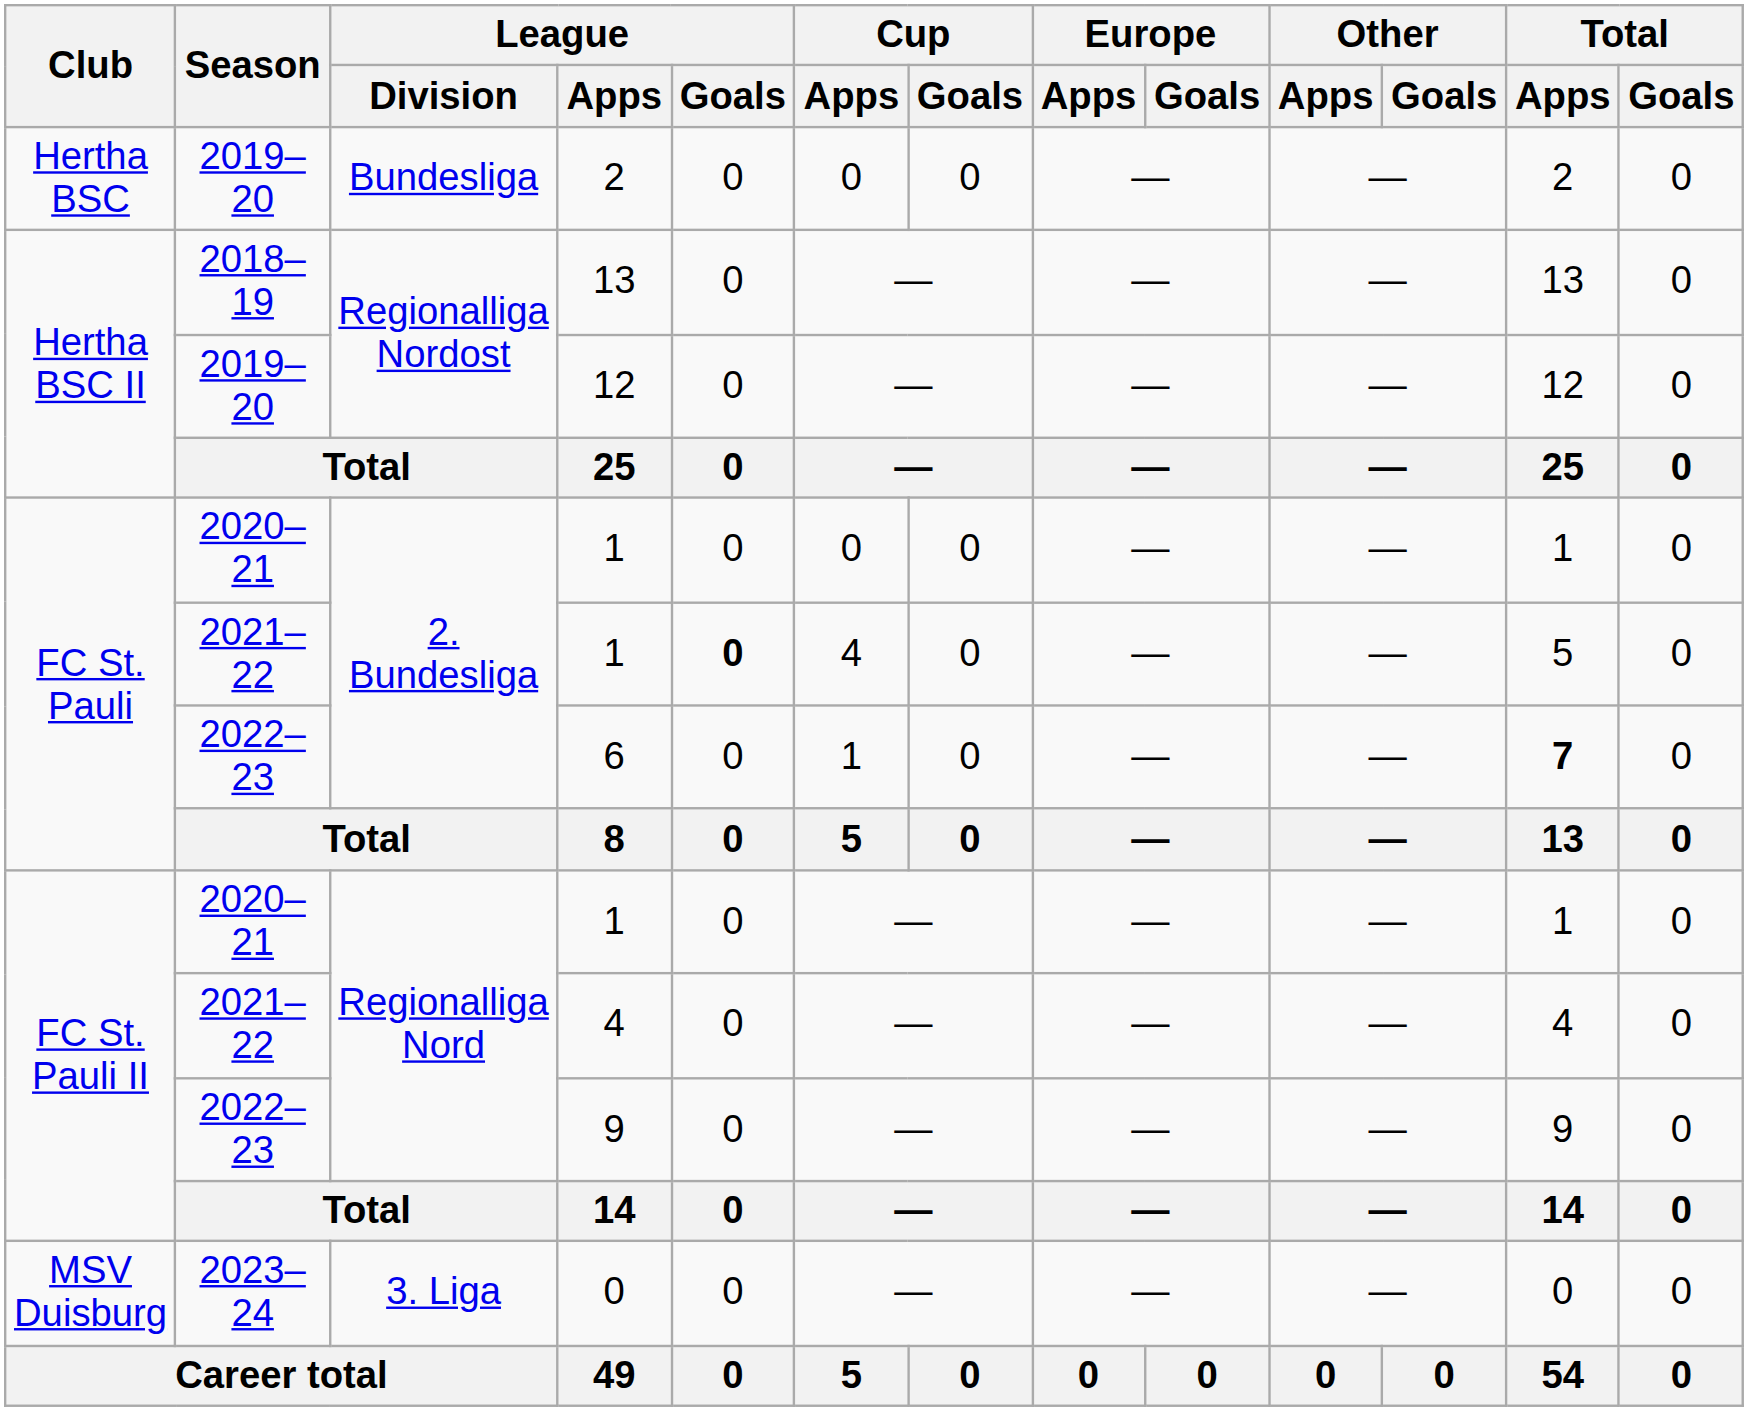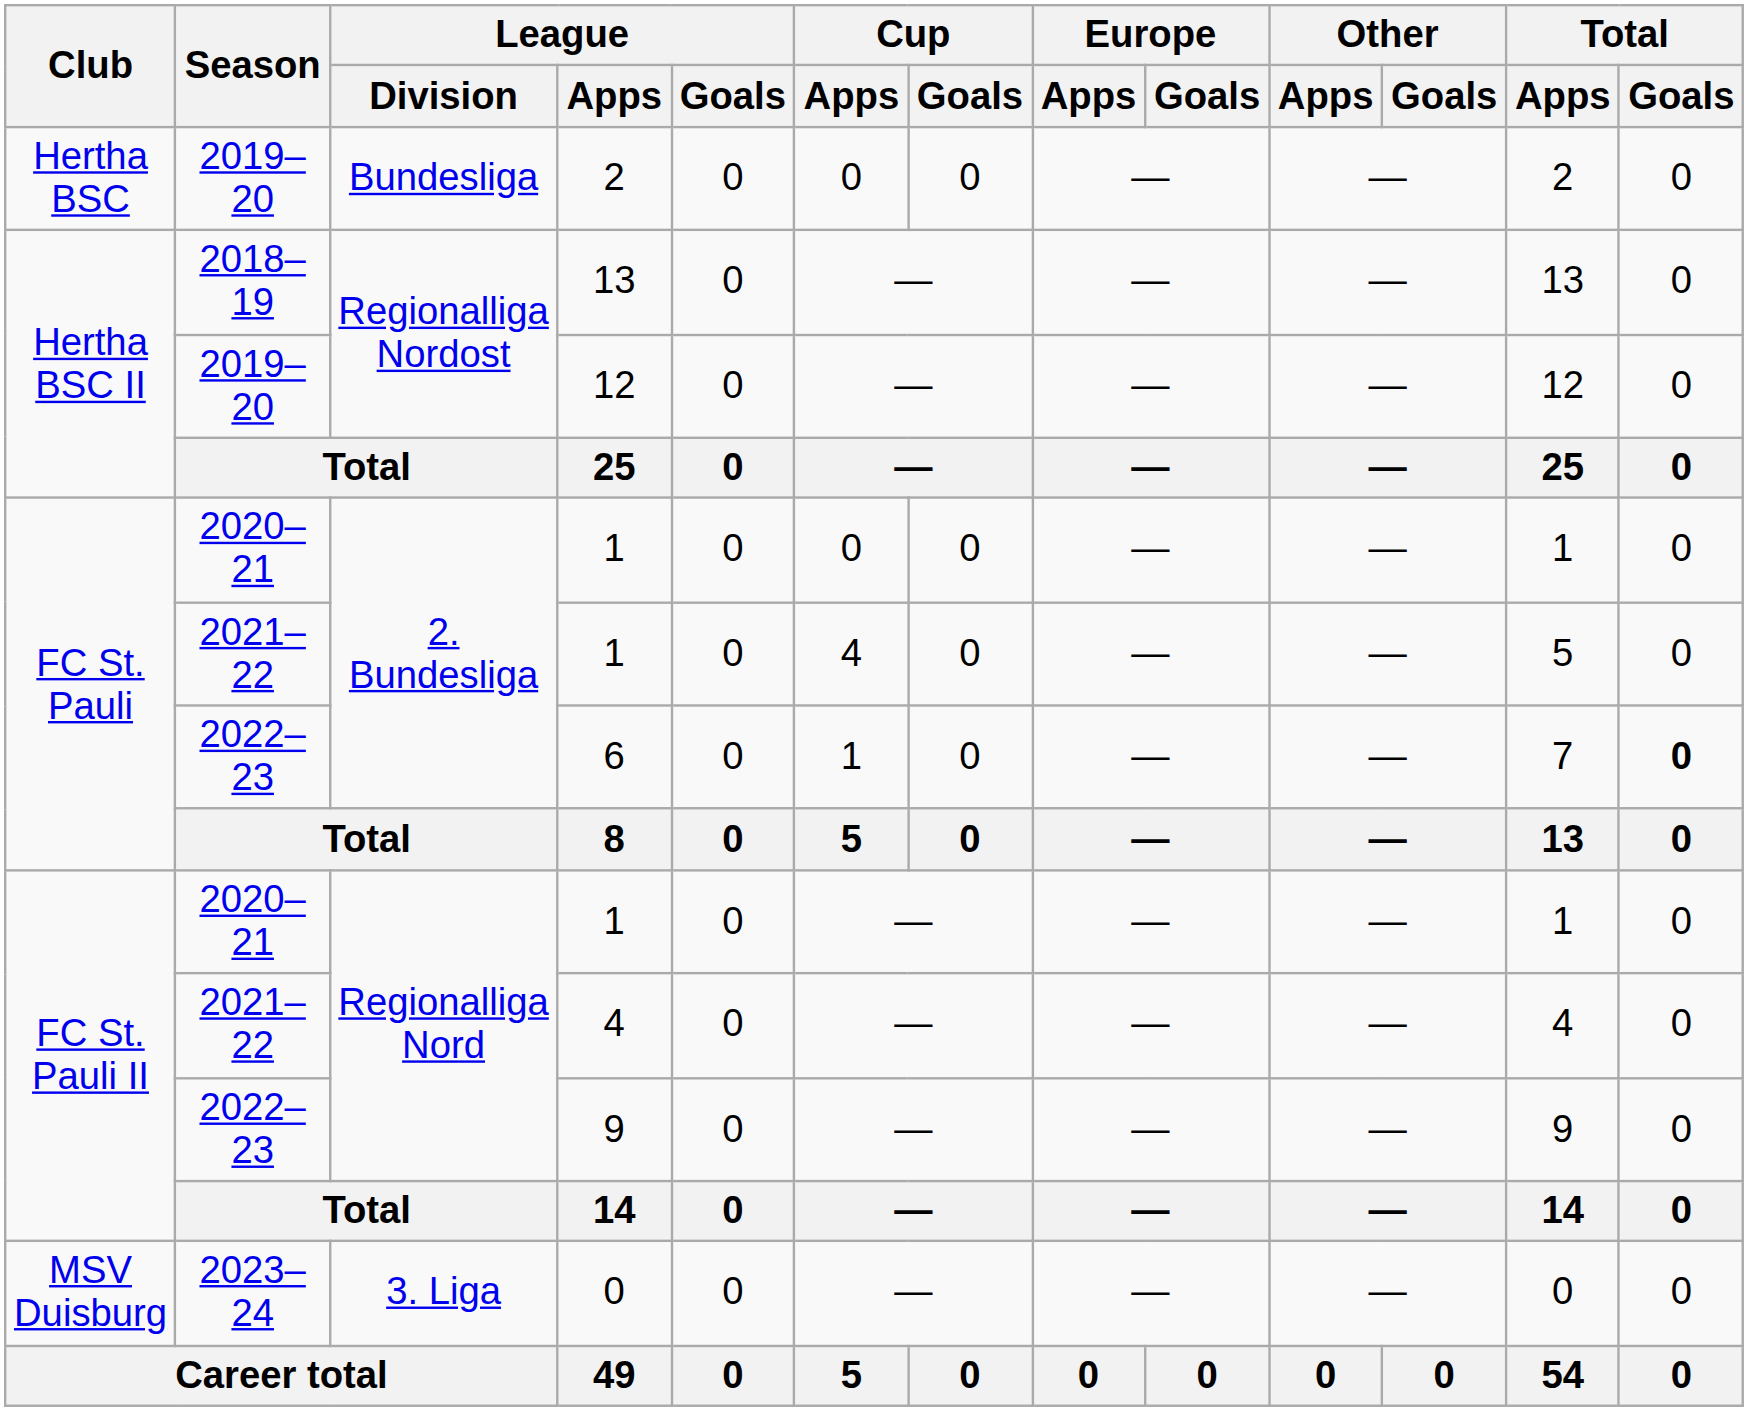2021–22 / 1 | League / Goals: bold -> normal
6 | Total / Apps: bold -> normal
6 | Total / Goals: normal -> bold
